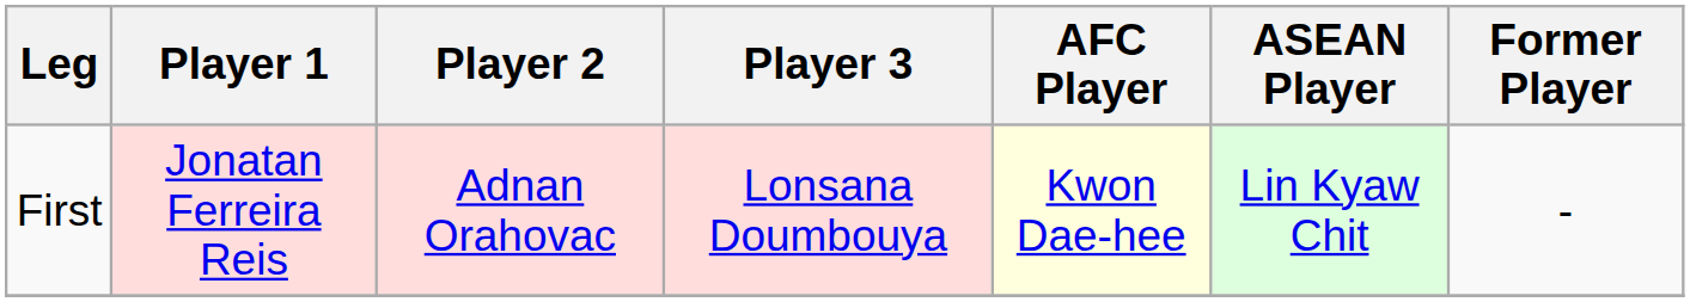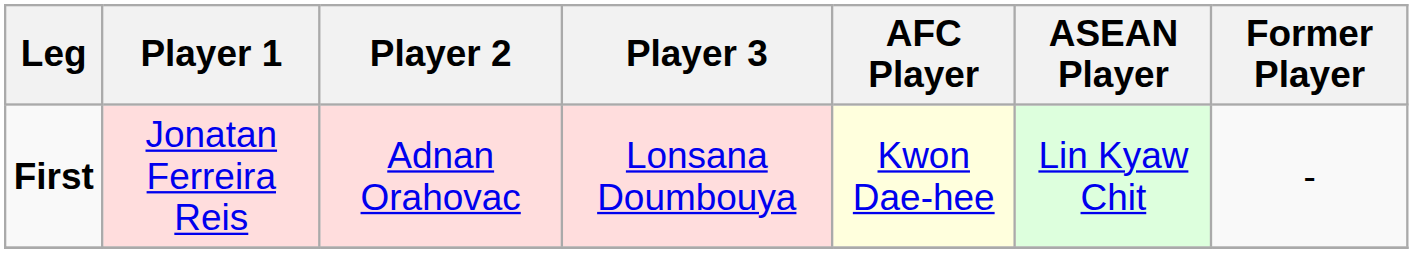First | Leg: normal -> bold
